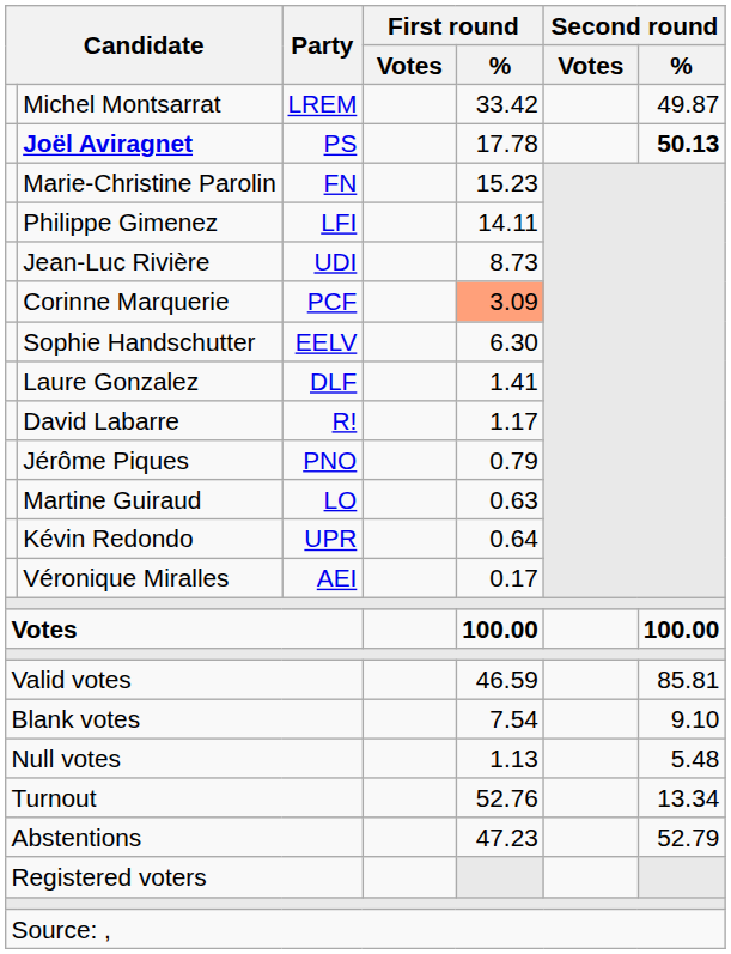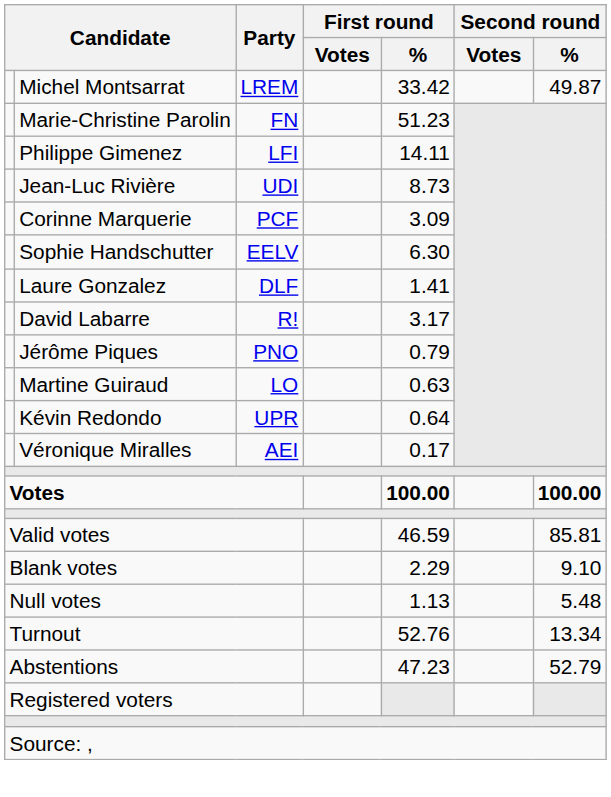- row: Joël Aviragnet | PS | 17.78 | 50.13
Marie-Christine Parolin | First round / %: 15.23 -> 51.23
Corinne Marquerie | First round / %: lightsalmon background -> no background
David Labarre | First round / %: 1.17 -> 3.17
Blank votes | First round / %: 7.54 -> 2.29
